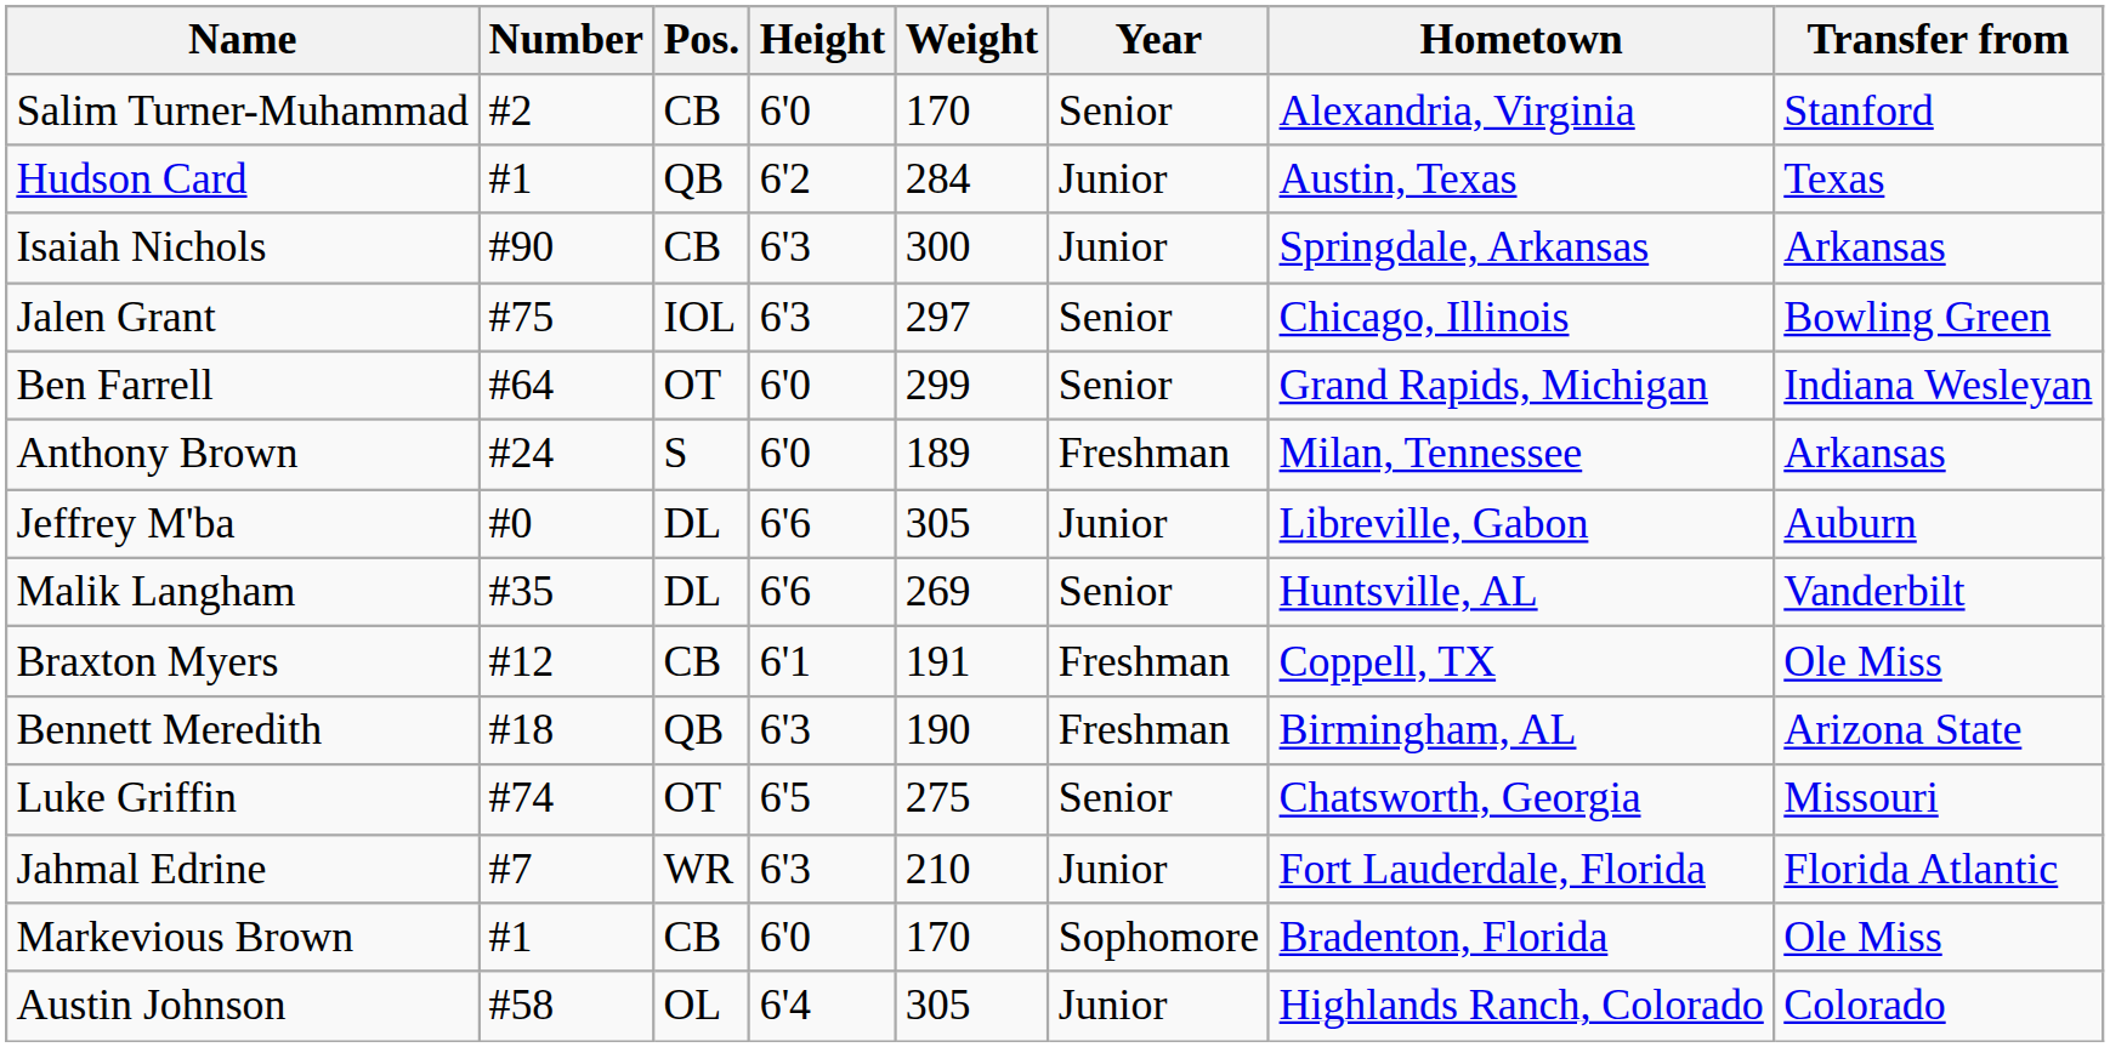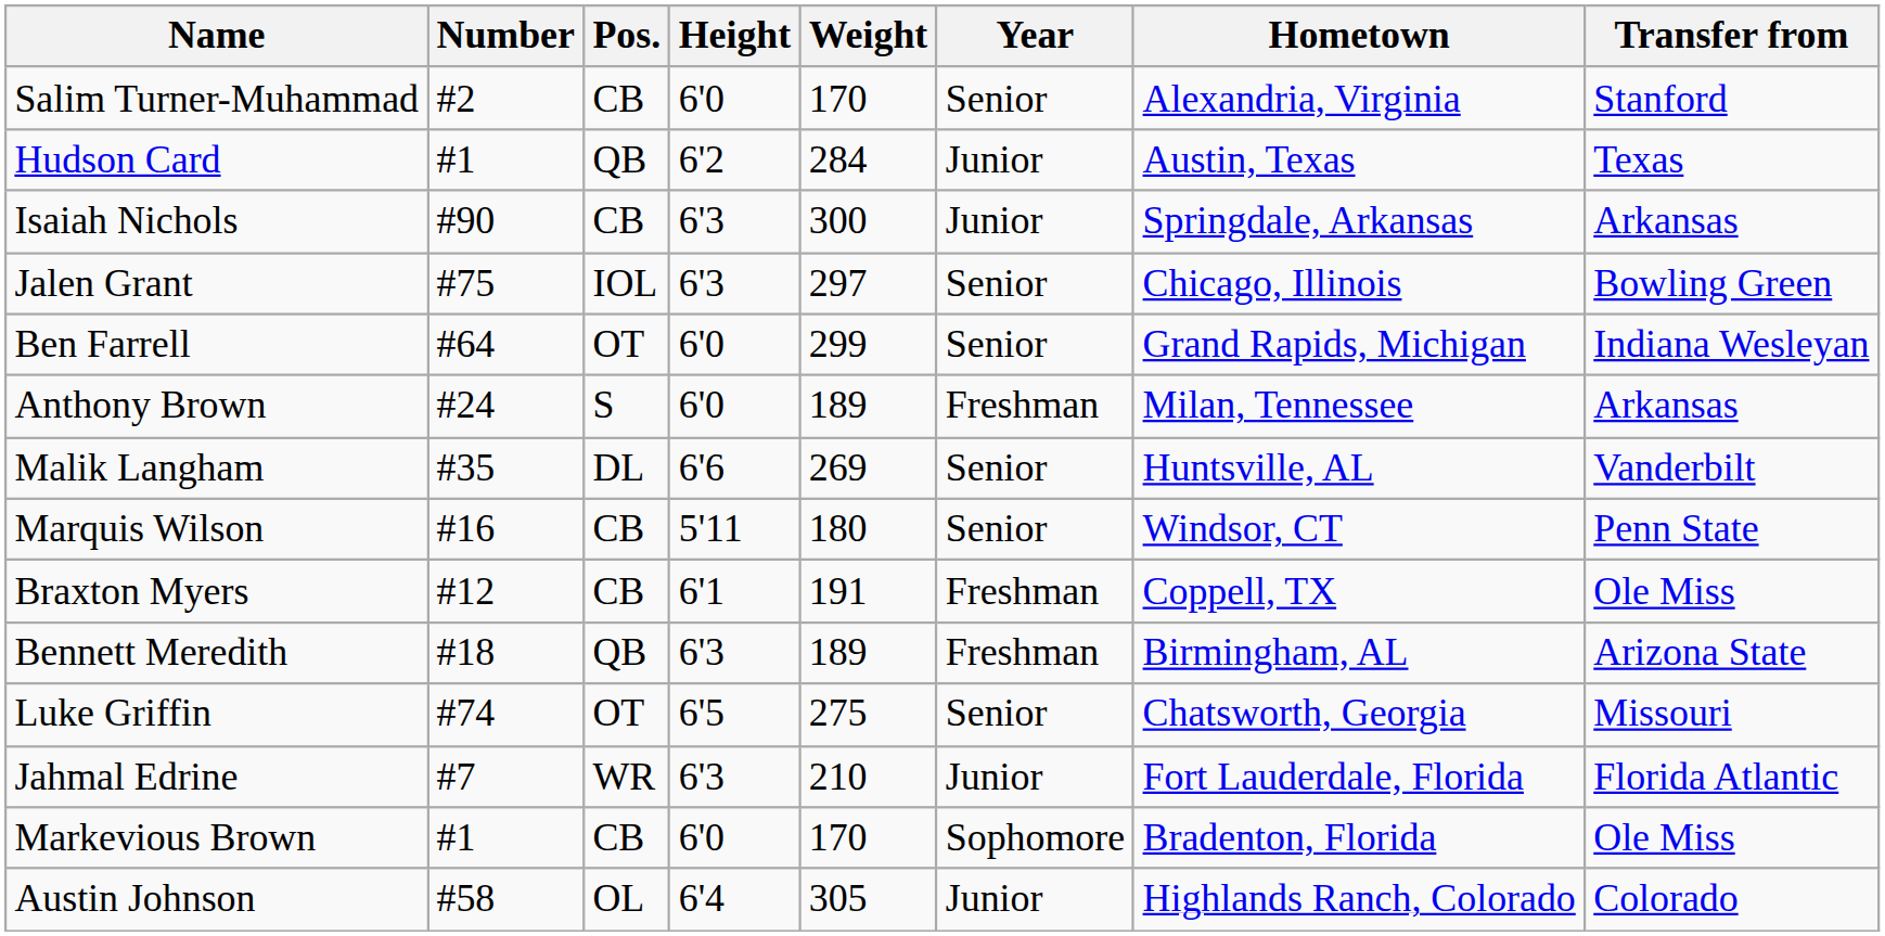- row: Jeffrey M'ba | #0 | DL | 6'6 | 305 | Junior | Libreville, Gabon | Auburn
+ row: Marquis Wilson | #16 | CB | 5'11 | 180 | Senior | Windsor, CT | Penn State
Bennett Meredith | Weight: 190 -> 189
